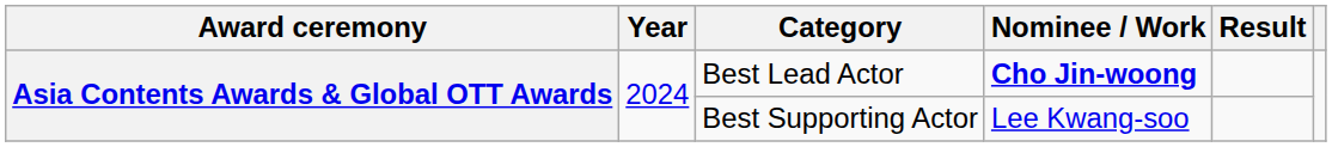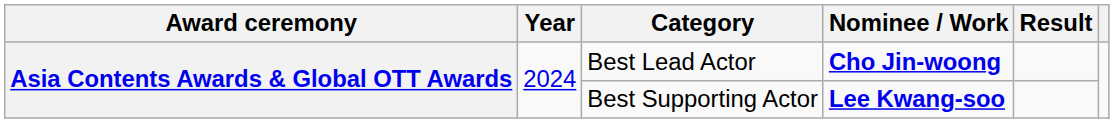Best Supporting Actor | Nominee / Work: normal -> bold
